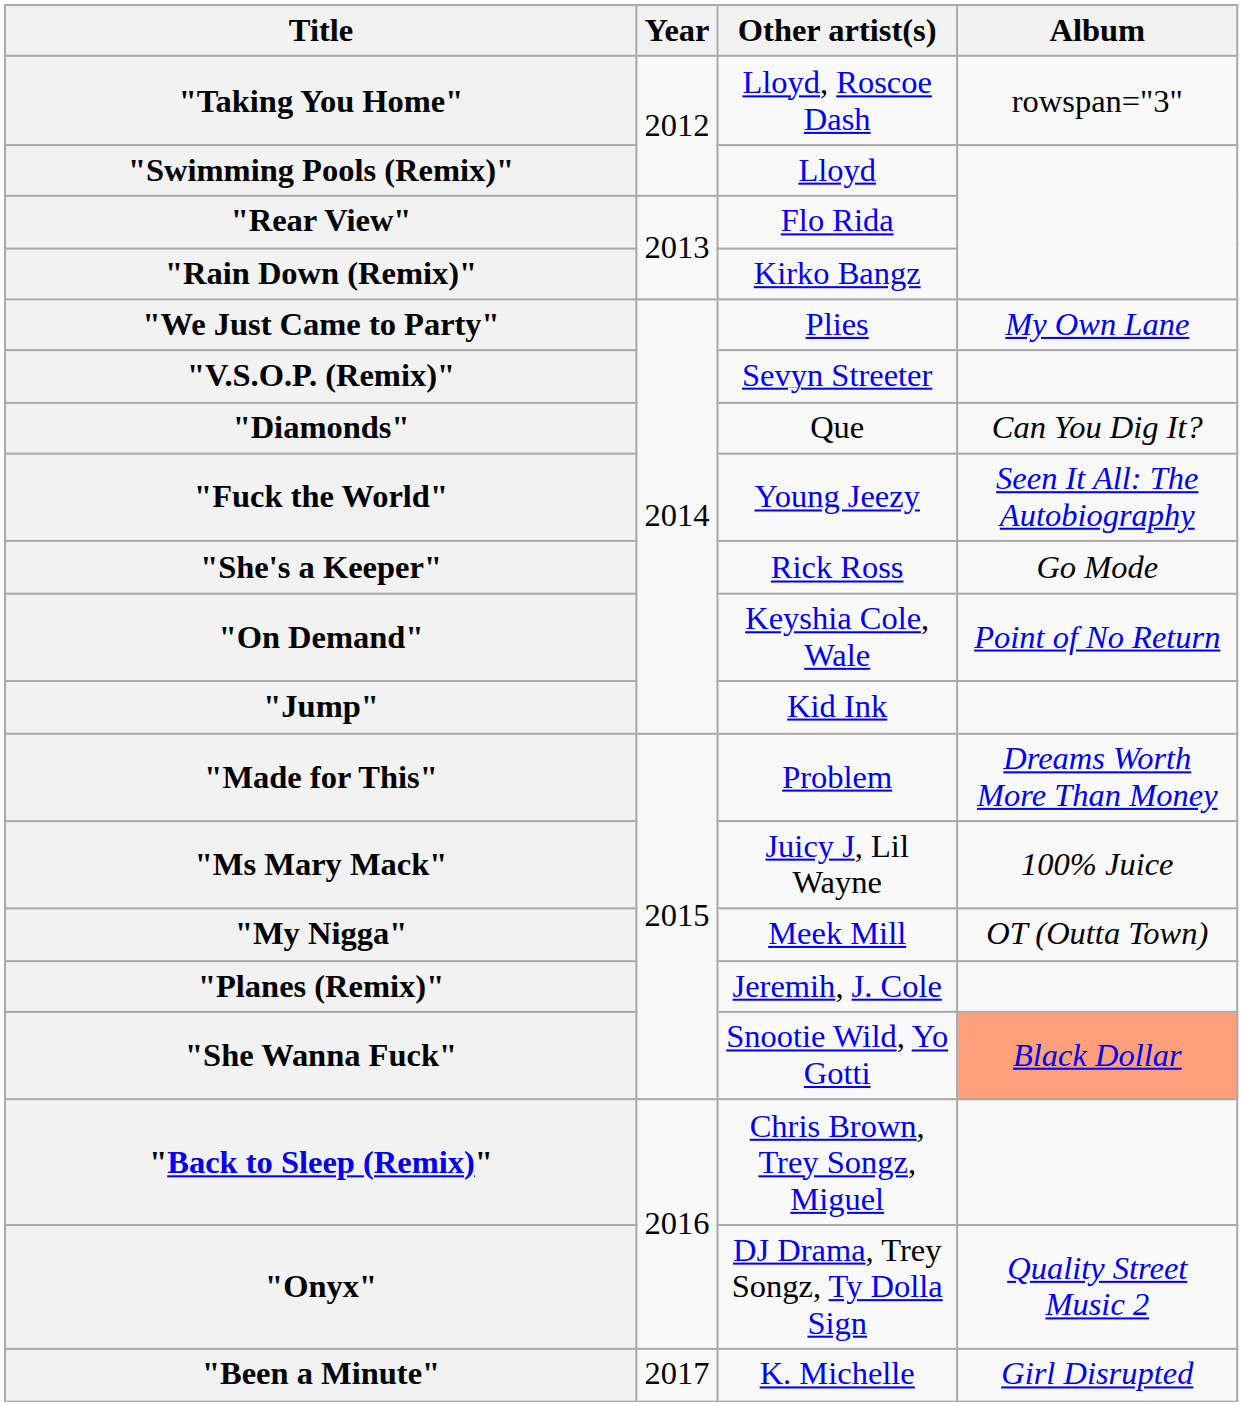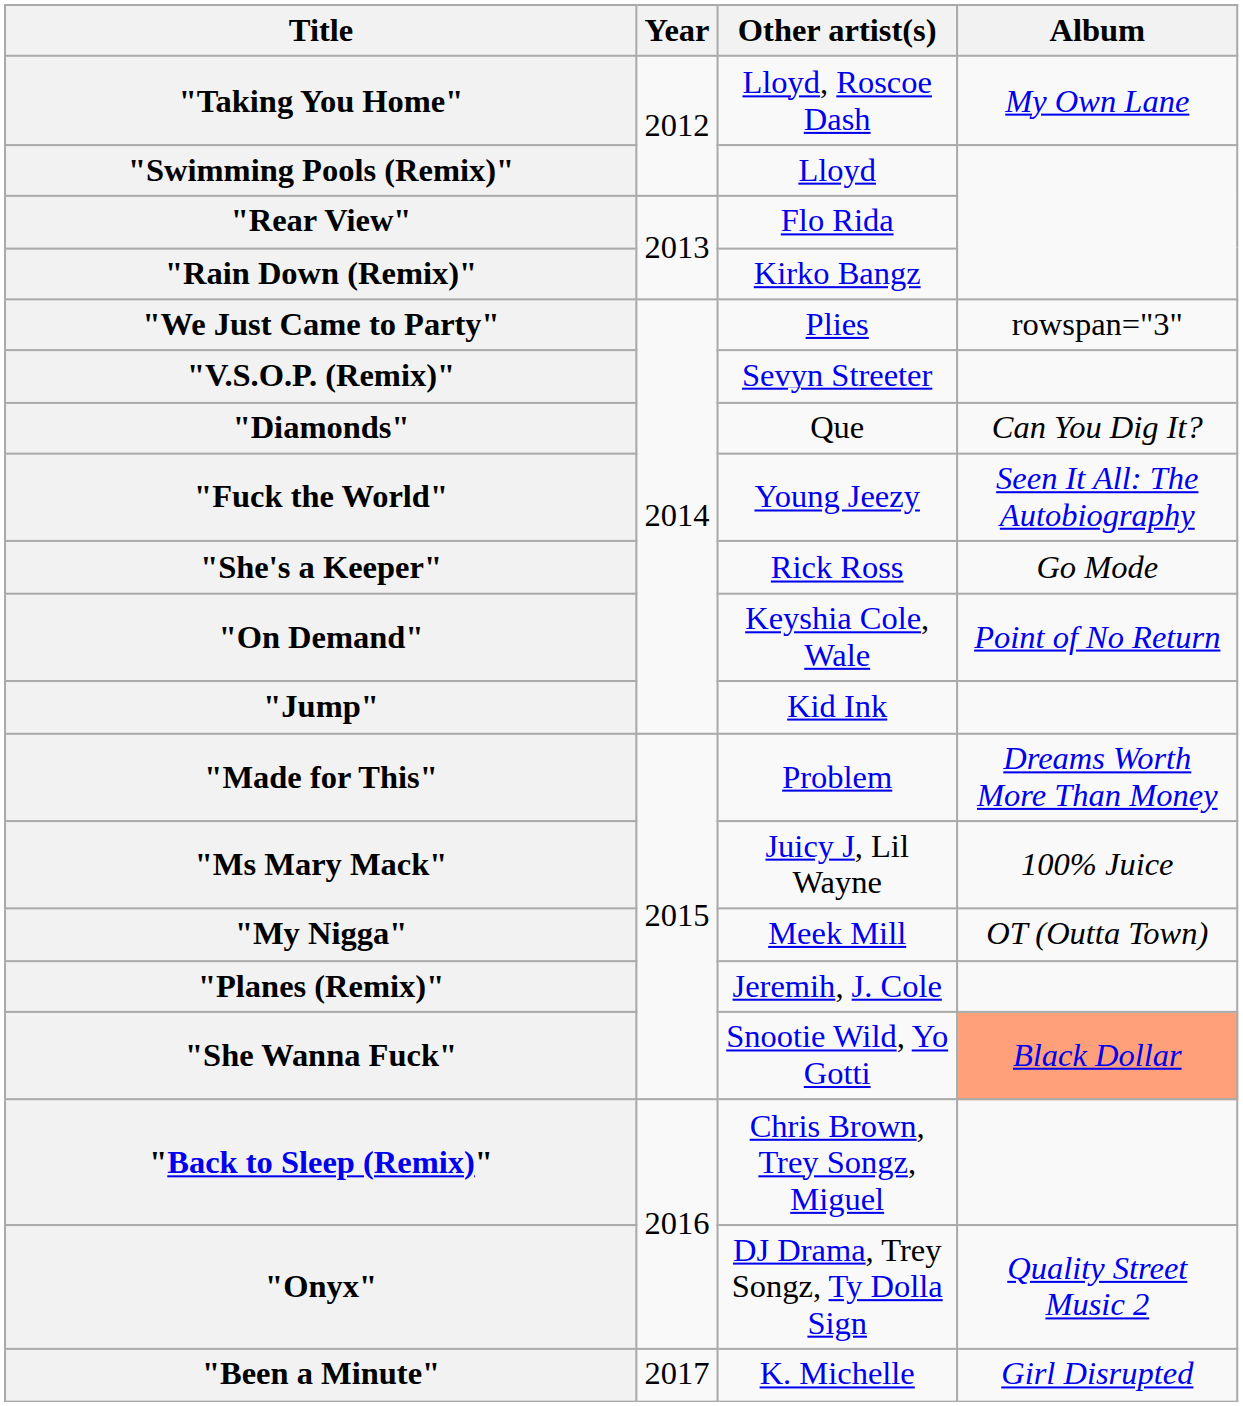"Taking You Home" | Album: rowspan="3" -> My Own Lane
"We Just Came to Party" | Album: My Own Lane -> rowspan="3"
